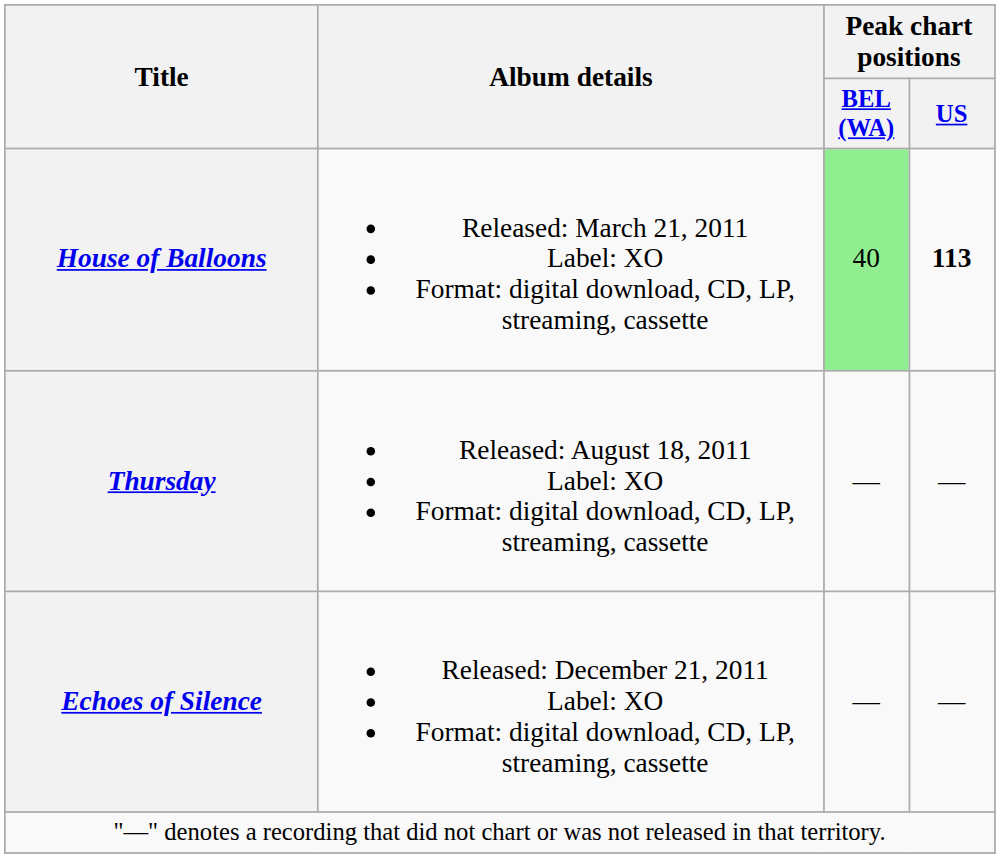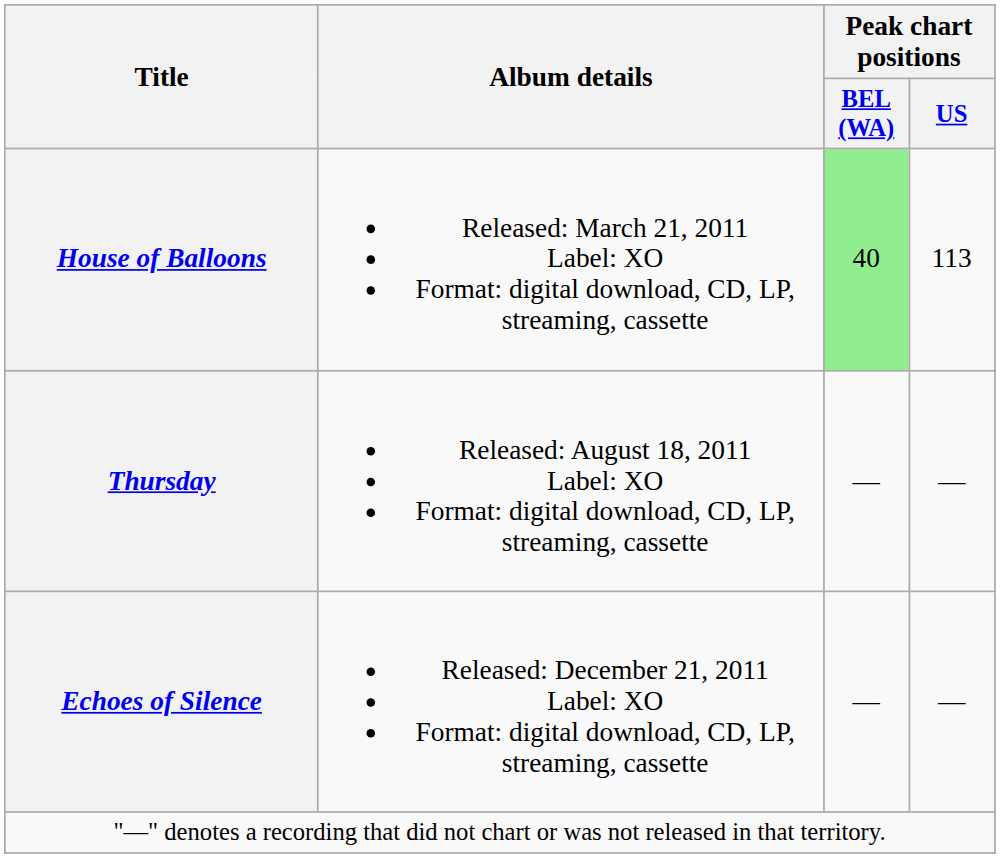House of Balloons | Peak chart positions / US: bold -> normal
